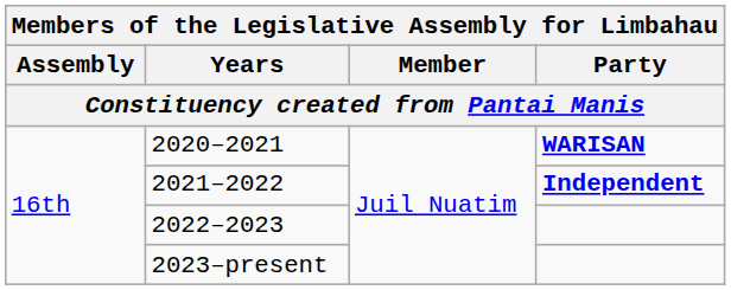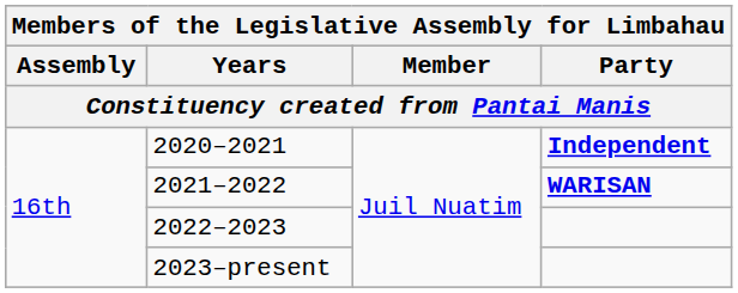2020–2021 | Party: WARISAN -> Independent
2021–2022 | Party: Independent -> WARISAN
